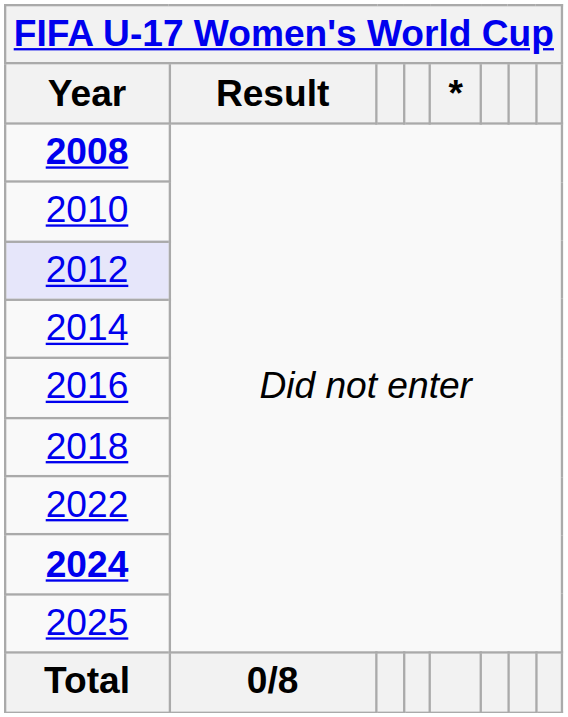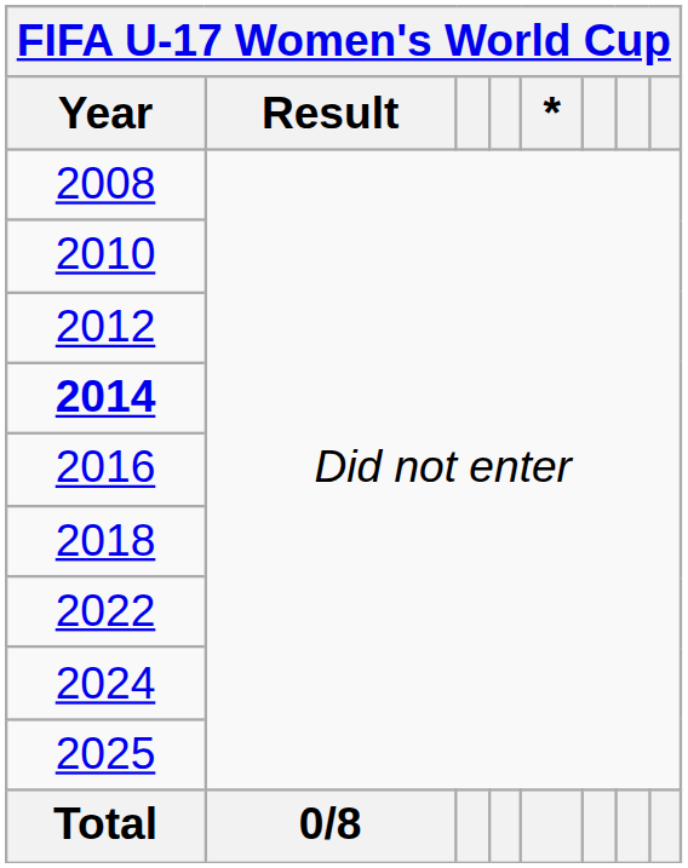2008 | Year: bold -> normal
2012 | Year: lavender background -> no background
2014 | Year: normal -> bold
2024 | Year: bold -> normal
